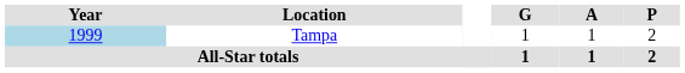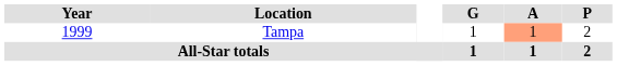Tampa | Year: lightblue background -> no background
Tampa | A: no background -> lightsalmon background
